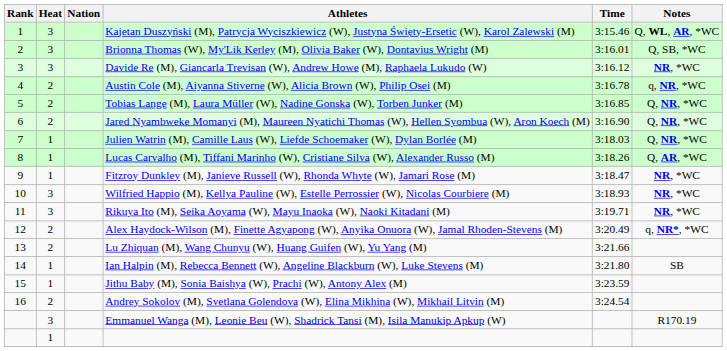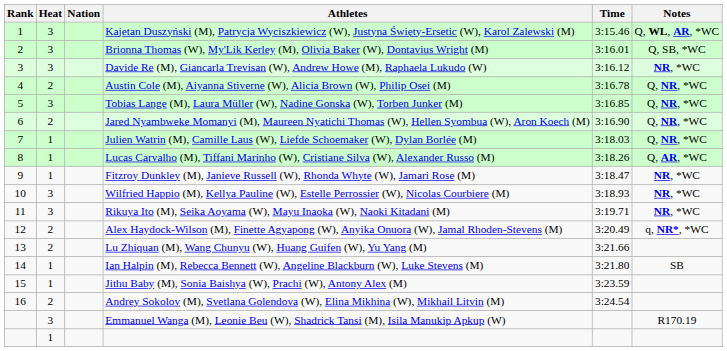row 5 | Notes: q, NR, *WC -> Q, NR, *WC
row 6 | Heat: 2 -> 3
